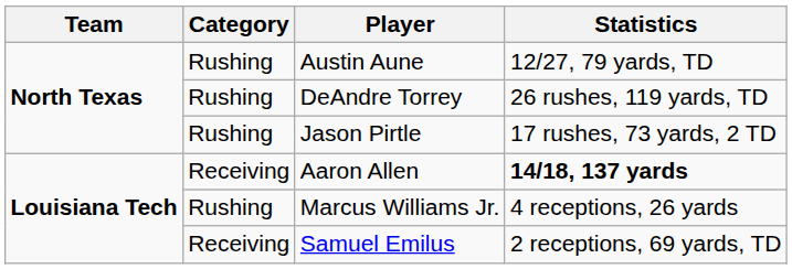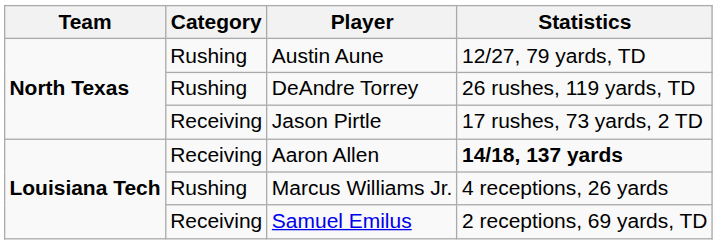Jason Pirtle | Category: Rushing -> Receiving
